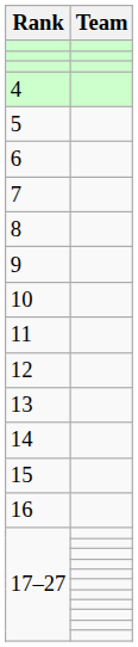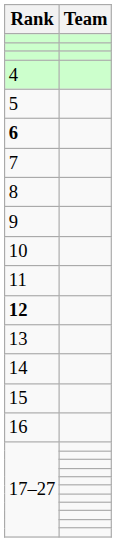row 7 | Rank: normal -> bold
row 13 | Rank: normal -> bold
